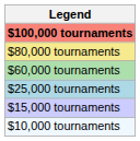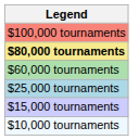row 2 | column 1: bold -> normal
row 3 | column 1: normal -> bold
